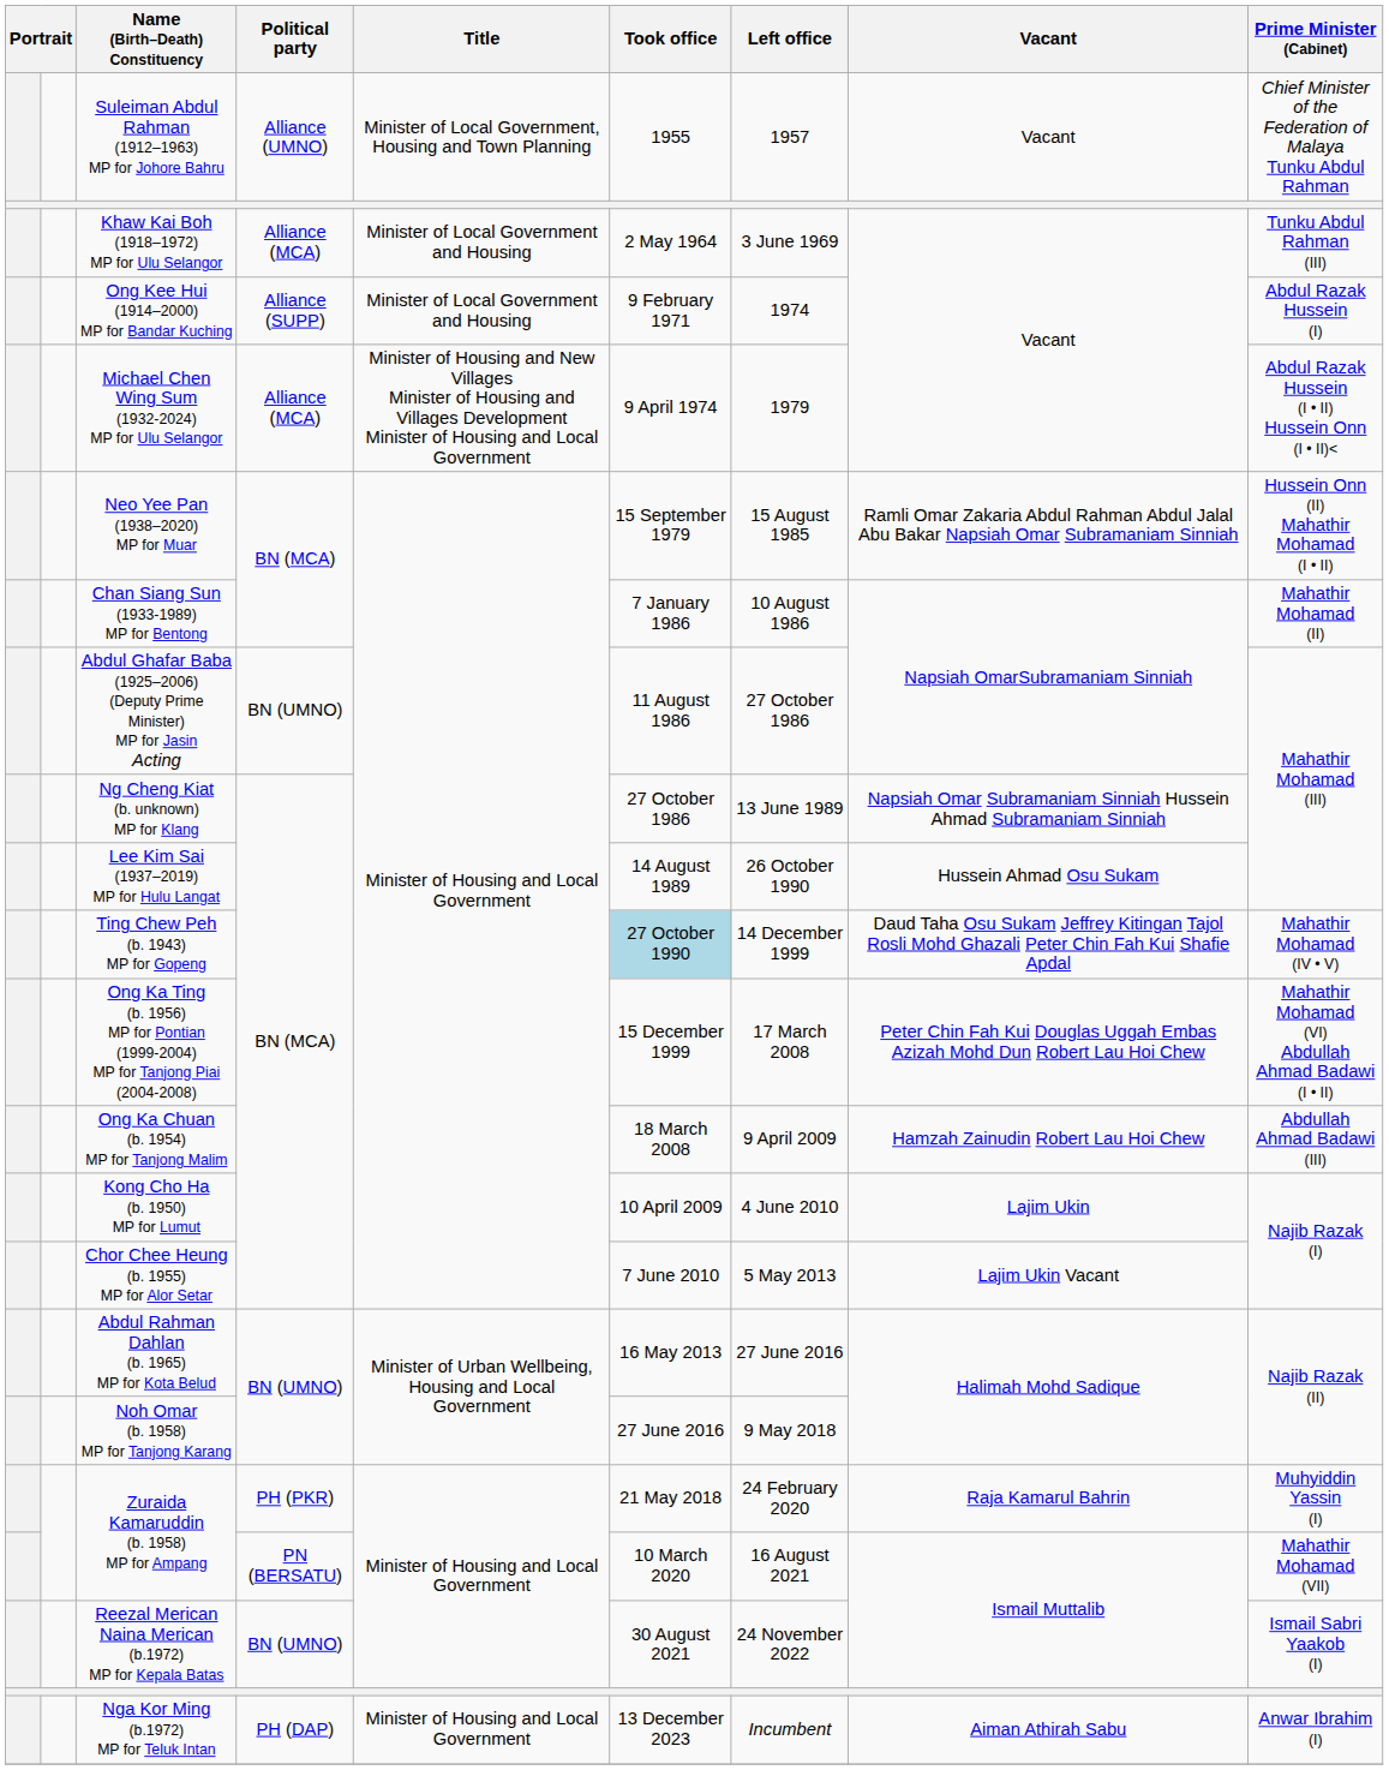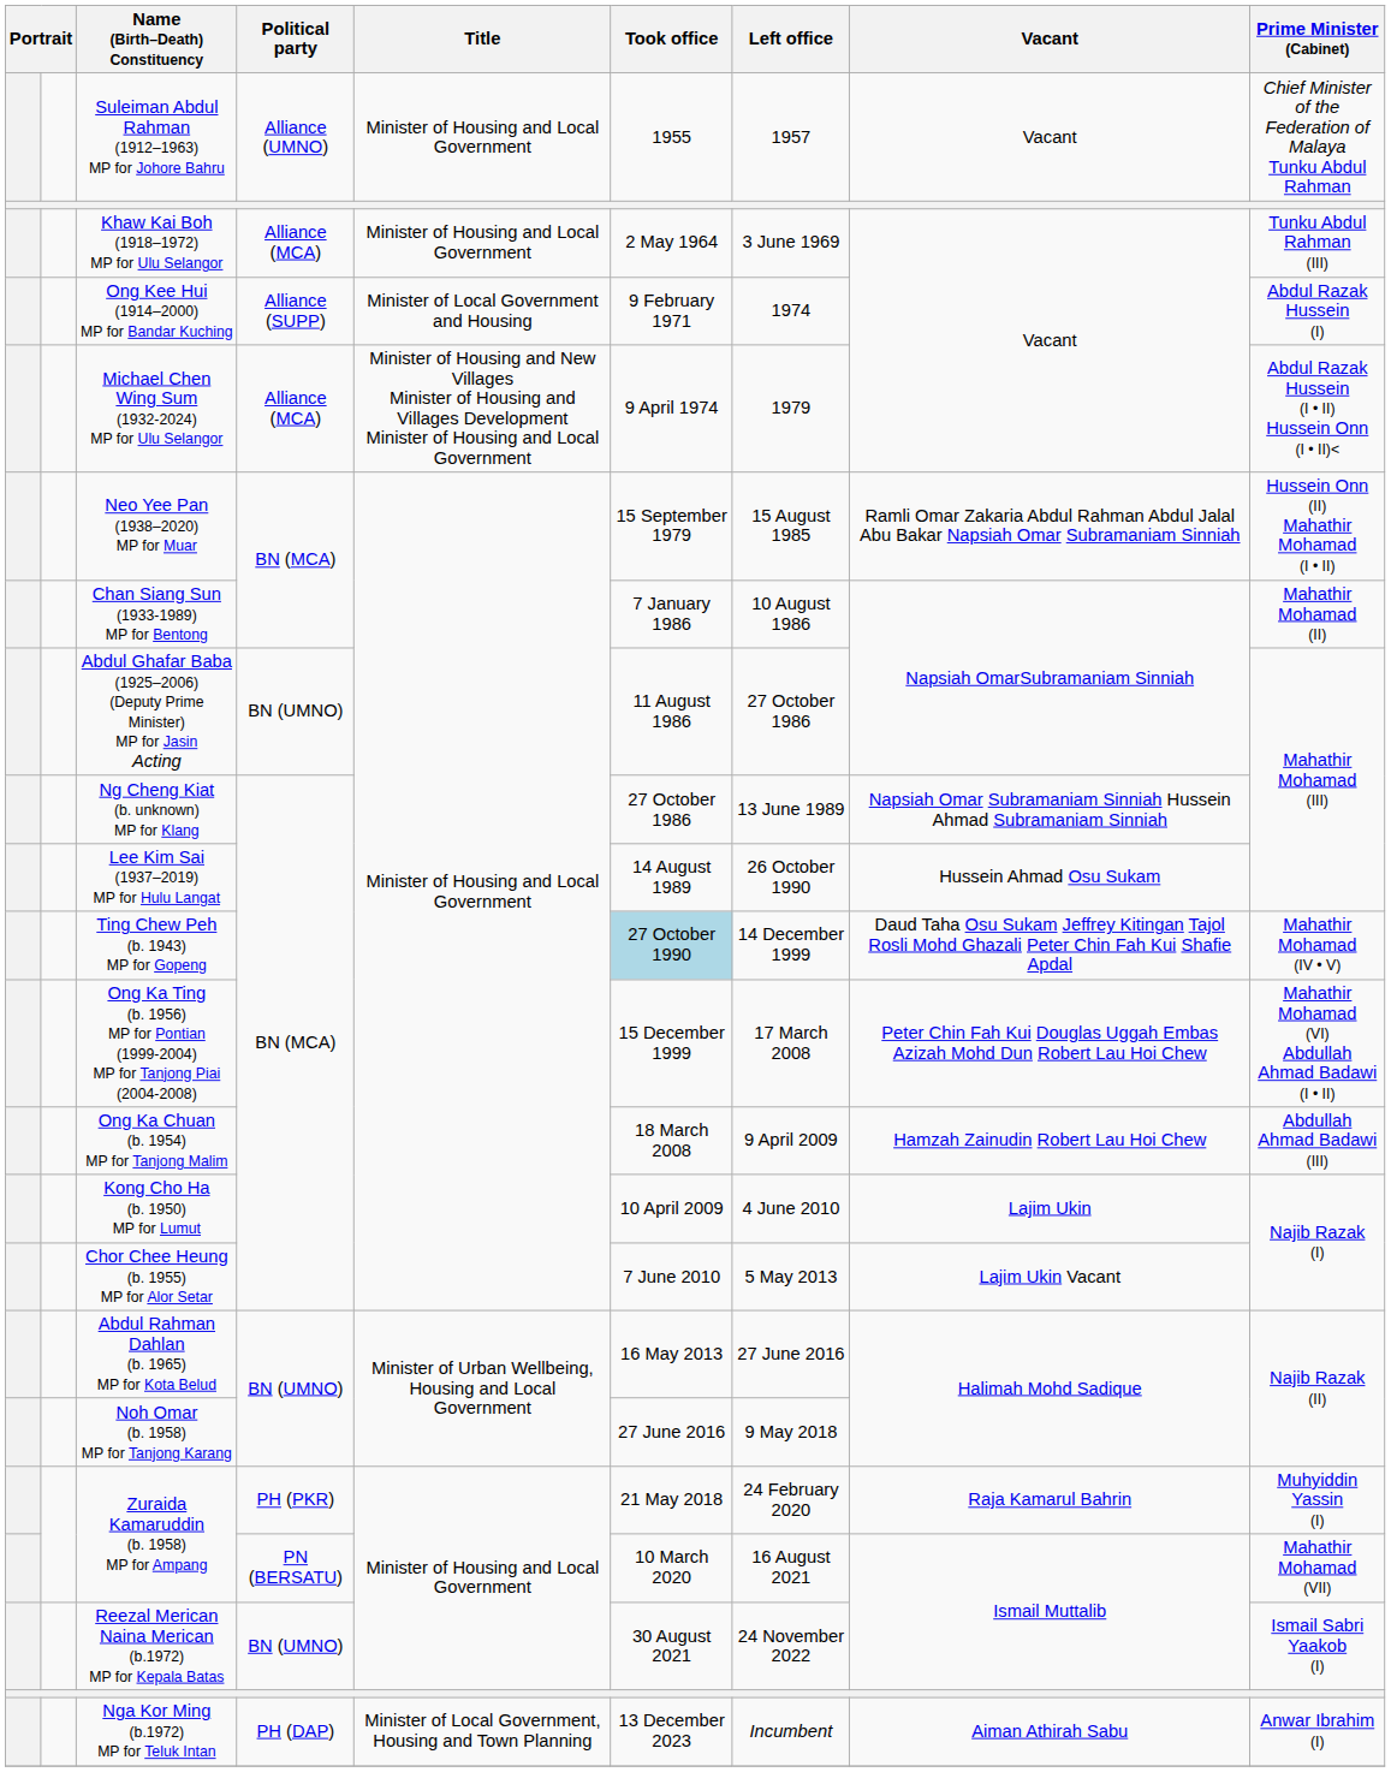Suleiman Abdul Rahman (1912–1963) MP for Johore Bahru | Title: Minister of Local Government, Housing and Town Planning -> Minister of Housing and Local Government
Khaw Kai Boh (1918–1972) MP for Ulu Selangor | Title: Minister of Local Government and Housing -> Minister of Housing and Local Government
Nga Kor Ming (b.1972) MP for Teluk Intan | Title: Minister of Housing and Local Government -> Minister of Local Government, Housing and Town Planning
